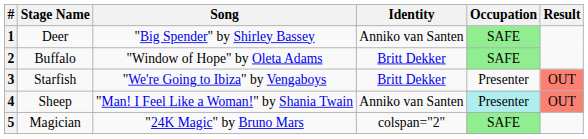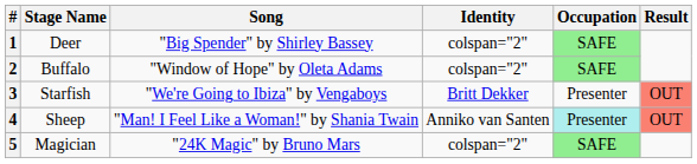1 | Identity: Anniko van Santen -> colspan="2"
2 | Identity: Britt Dekker -> colspan="2"
